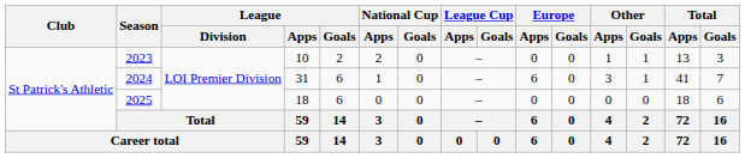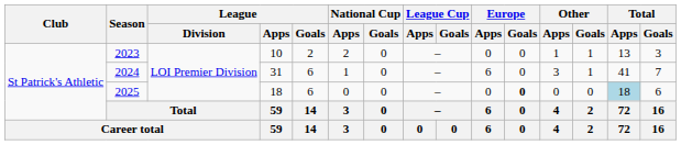2025 | Europe / Goals: normal -> bold
2025 | Total / Apps: no background -> lightblue background
